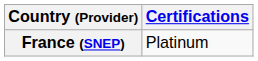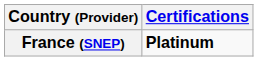France (SNEP) | Certifications: normal -> bold
